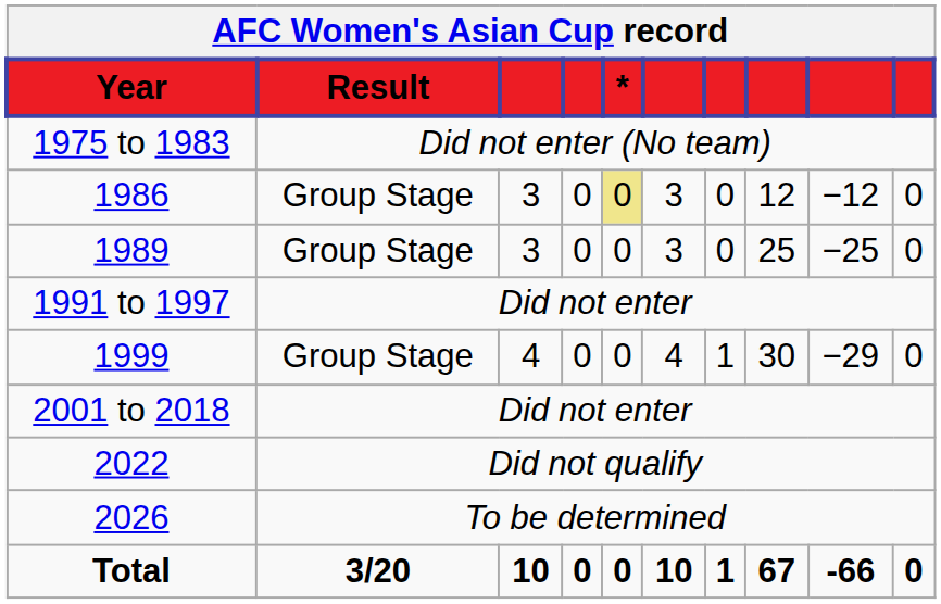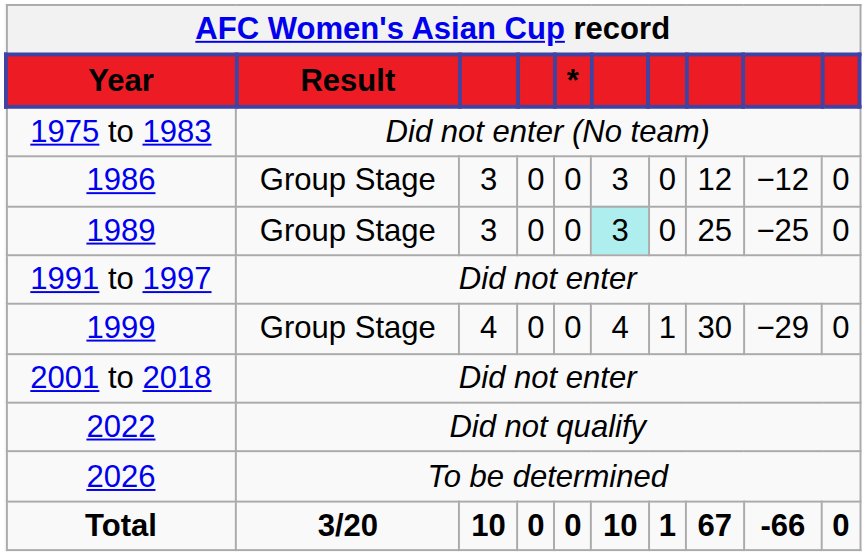1986 | *: khaki background -> no background
1989 | column 6: no background -> paleturquoise background
